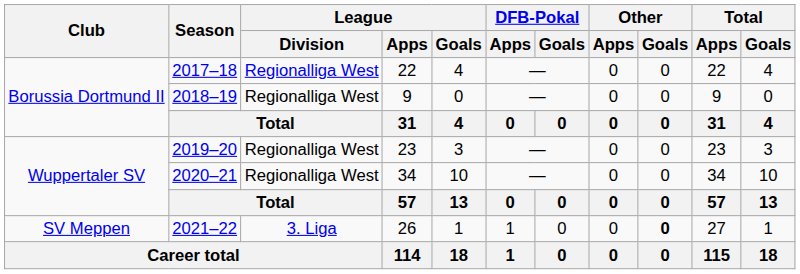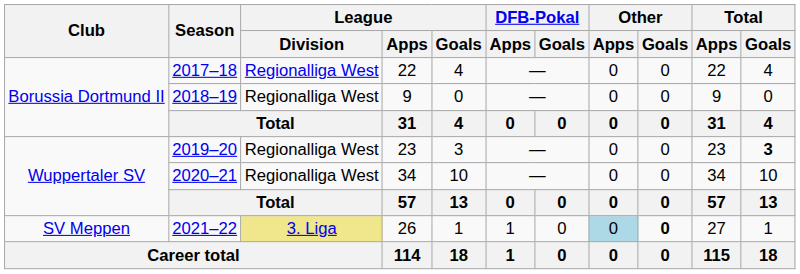2019–20 | Total / Goals: normal -> bold
2021–22 | League / Division: no background -> khaki background
2021–22 | Other / Apps: no background -> lightblue background
